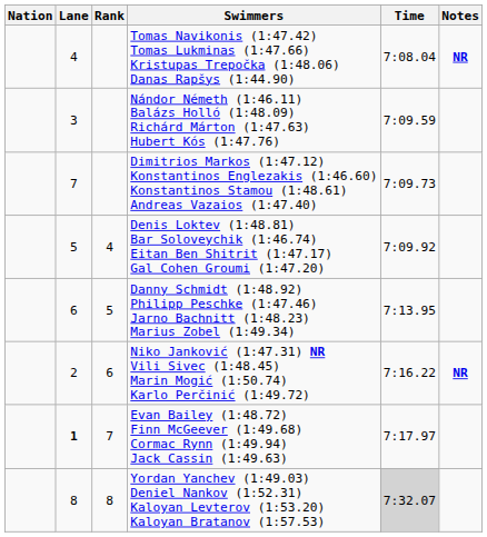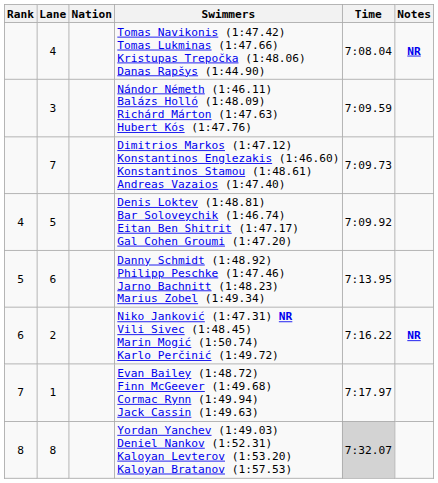columns swapped: Rank <-> Nation
row 8 | Lane: bold -> normal
